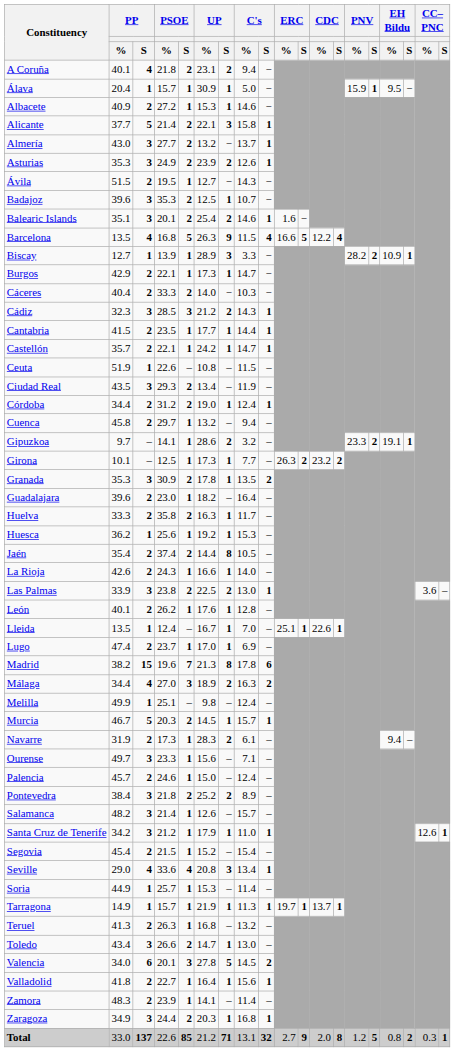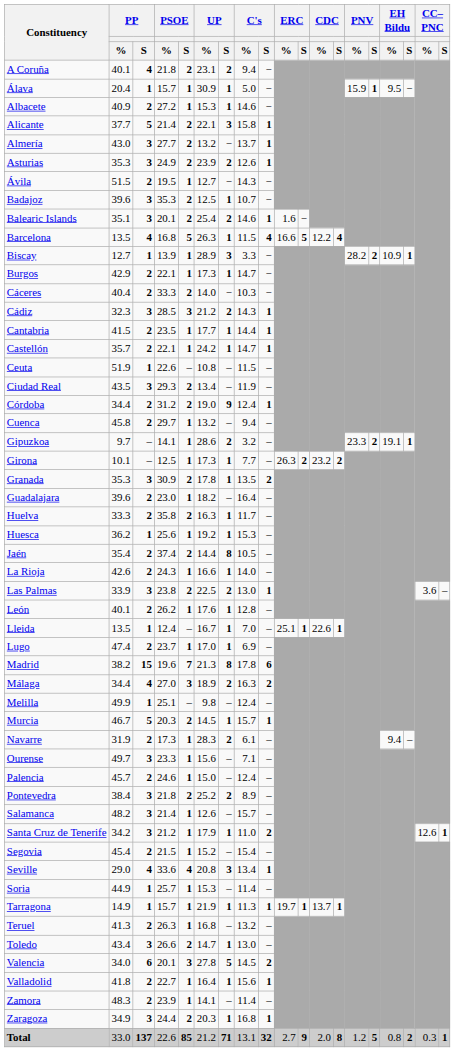Barcelona | UP / S: 9 -> 1
Córdoba | UP / S: 1 -> 9
Santa Cruz de Tenerife | C's / S: 1 -> 2
